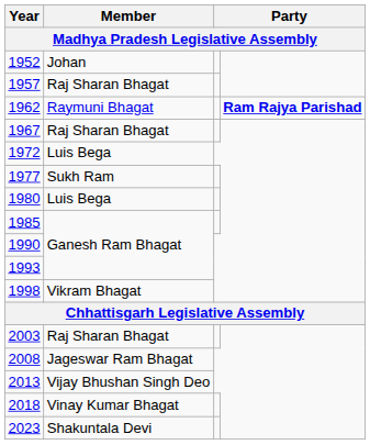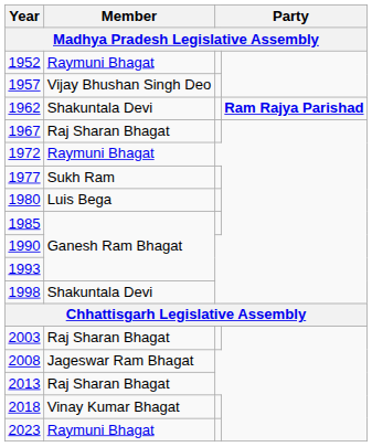1952 | Member: Johan -> Raymuni Bhagat
1957 | Member: Raj Sharan Bhagat -> Vijay Bhushan Singh Deo
1962 | Member: Raymuni Bhagat -> Shakuntala Devi
1972 | Member: Luis Bega -> Raymuni Bhagat
1998 | Member: Vikram Bhagat -> Shakuntala Devi
2013 | Member: Vijay Bhushan Singh Deo -> Raj Sharan Bhagat
2023 | Member: Shakuntala Devi -> Raymuni Bhagat
